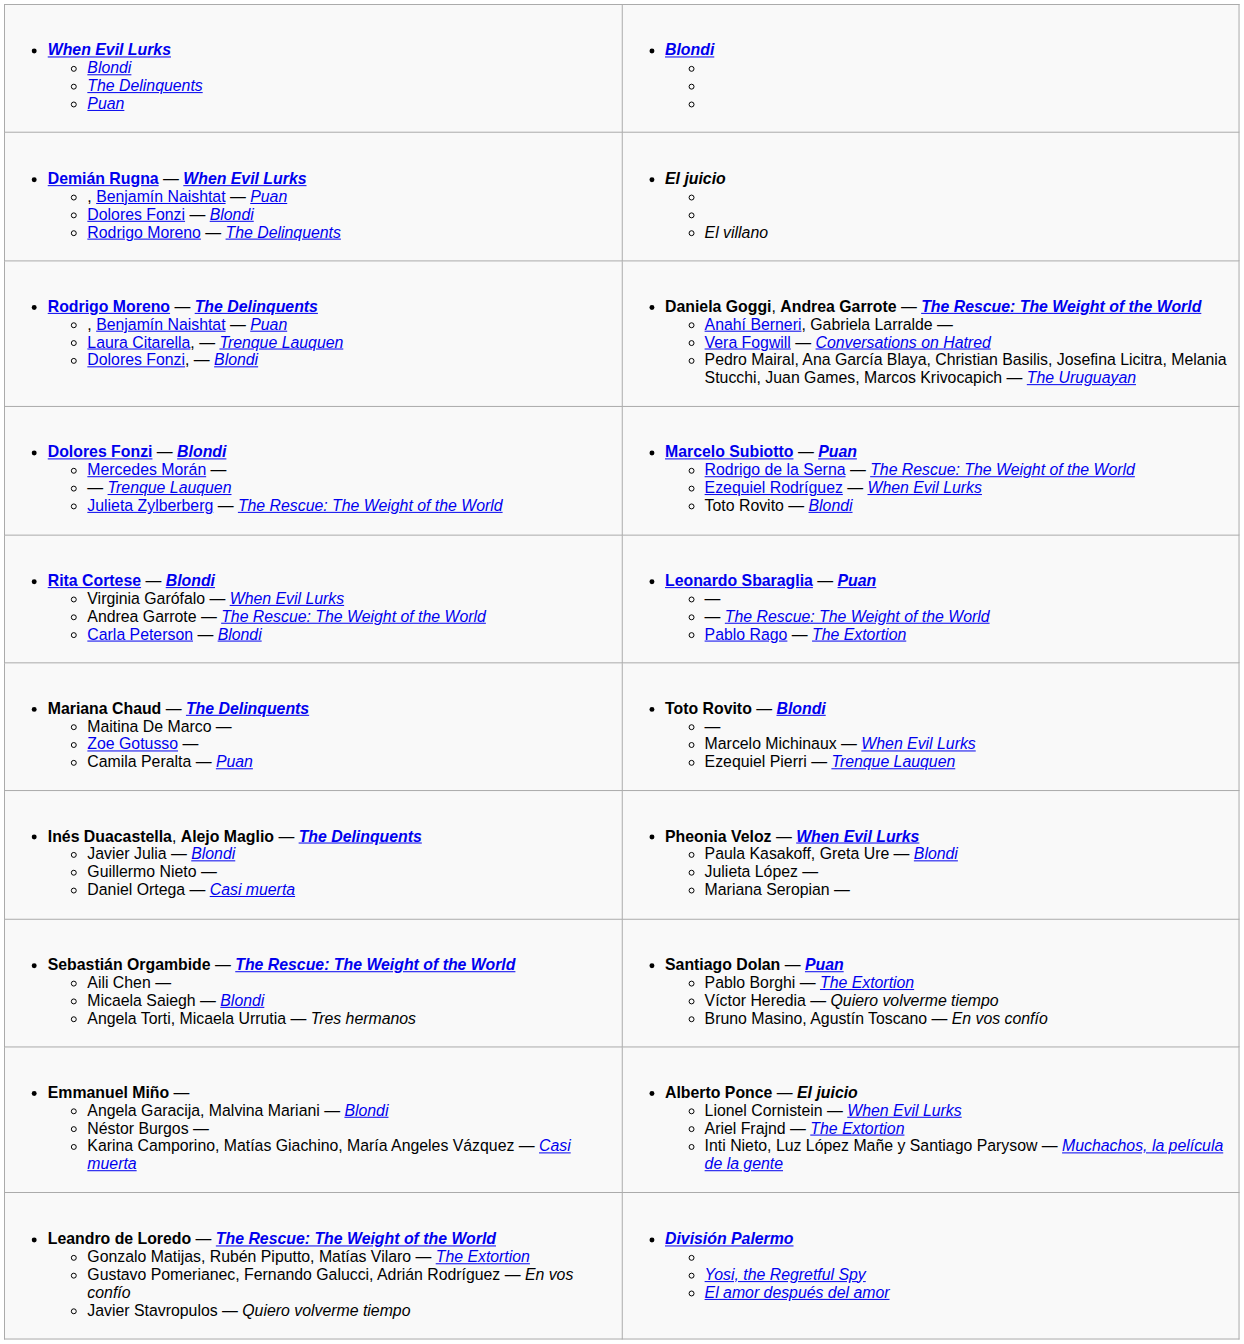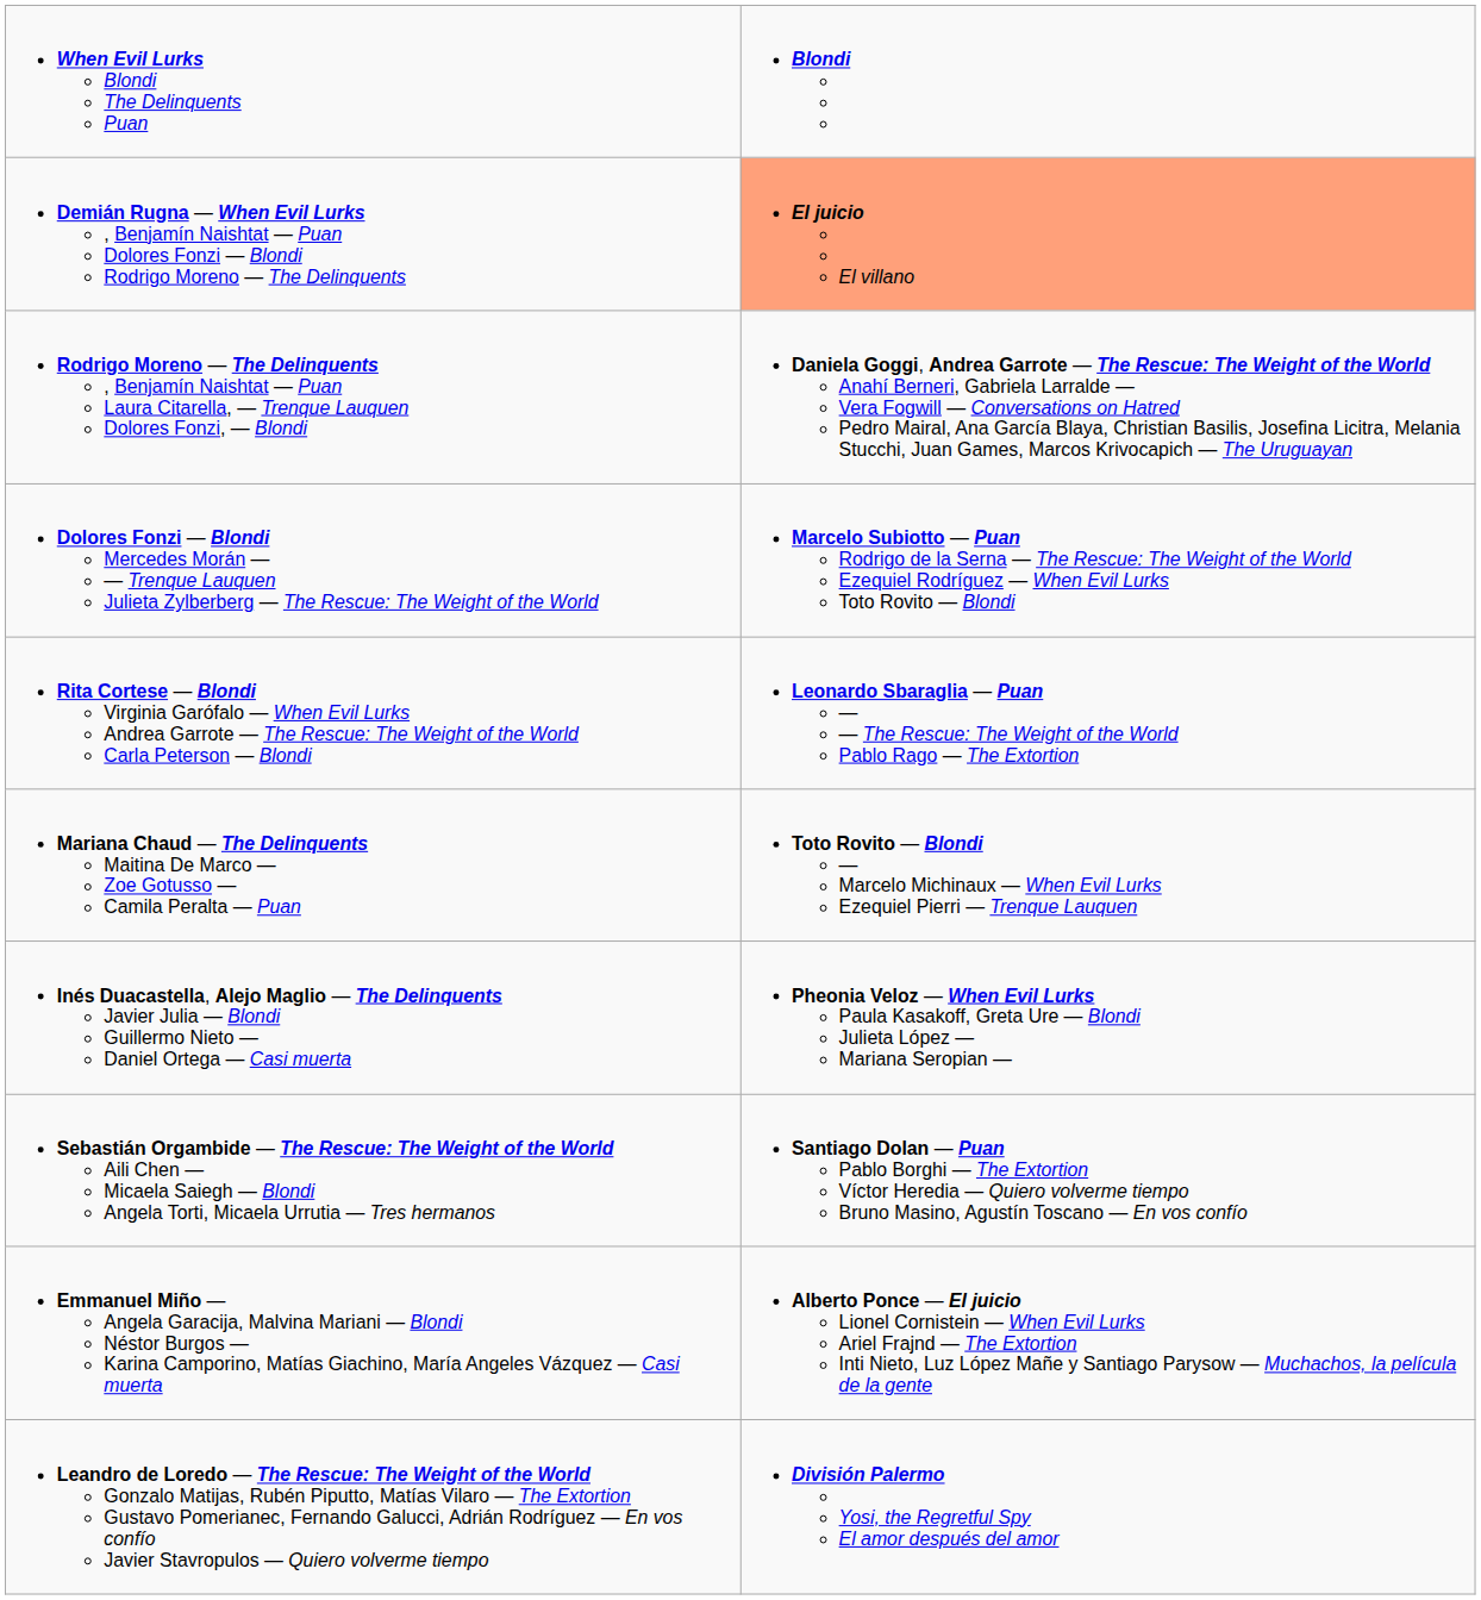row 2 | column 2: no background -> lightsalmon background
